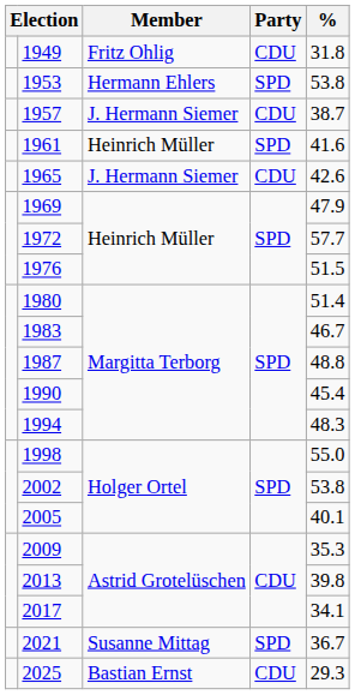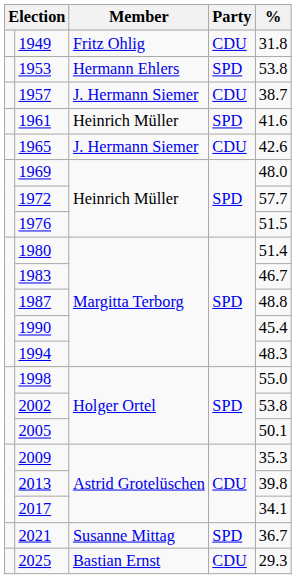1969 | %: 47.9 -> 48.0
2005 | %: 40.1 -> 50.1
